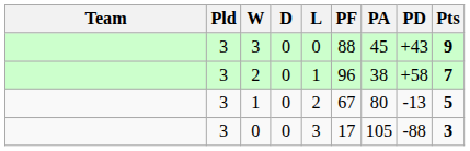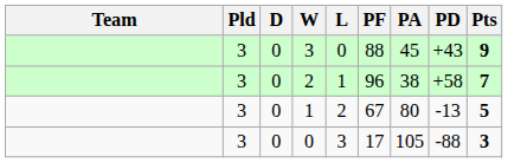columns swapped: W <-> D
